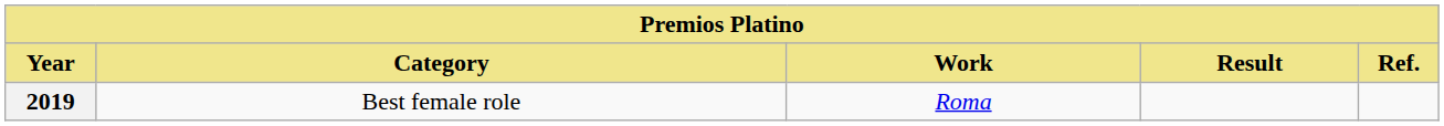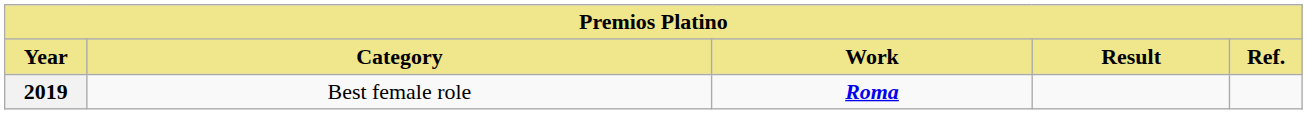2019 | Work: normal -> bold
